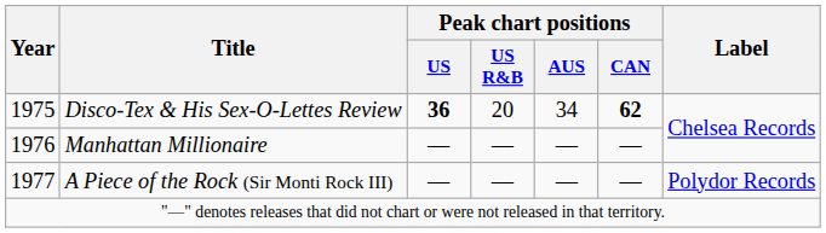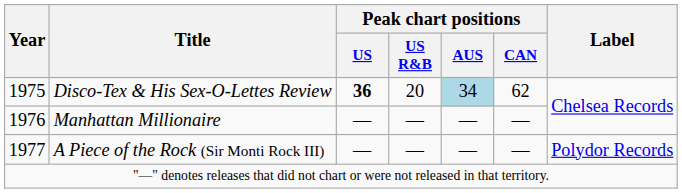Disco-Tex & His Sex-O-Lettes Review | Peak chart positions / AUS: no background -> lightblue background
Disco-Tex & His Sex-O-Lettes Review | Peak chart positions / CAN: bold -> normal
